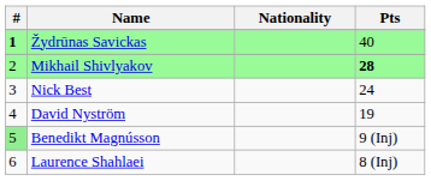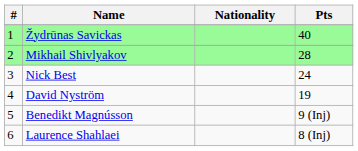Žydrūnas Savickas | #: bold -> normal
Mikhail Shivlyakov | Pts: bold -> normal
Benedikt Magnússon | #: lightgreen background -> no background
